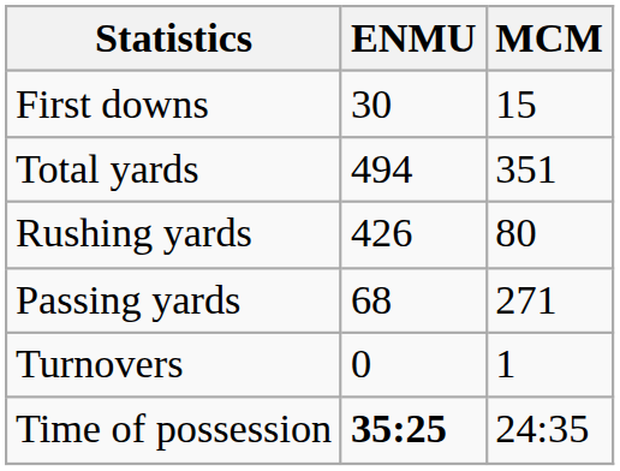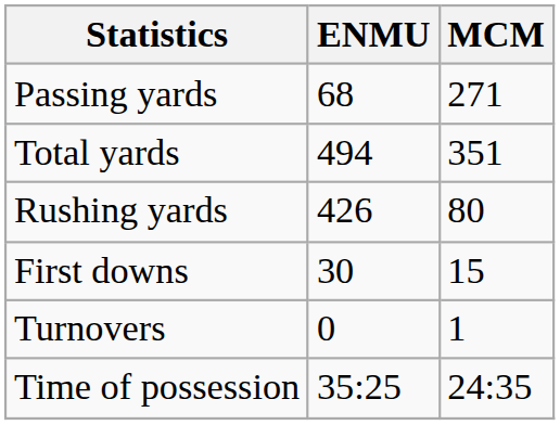rows swapped: First downs <-> Passing yards
Time of possession | ENMU: bold -> normal
